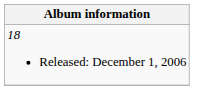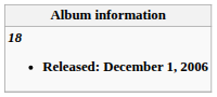row 2 | column 1: normal -> bold
